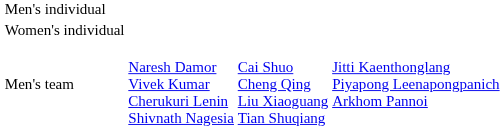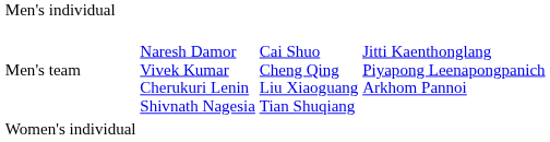rows swapped: Men's team <-> Women's individual
